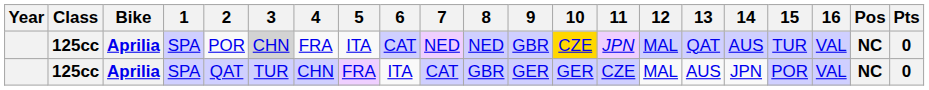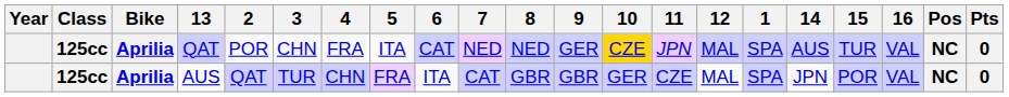columns swapped: 1 <-> 13
row 2 | 3: lightgrey background -> no background
row 2 | 9: GBR -> GER
row 3 | 9: GER -> GBR
